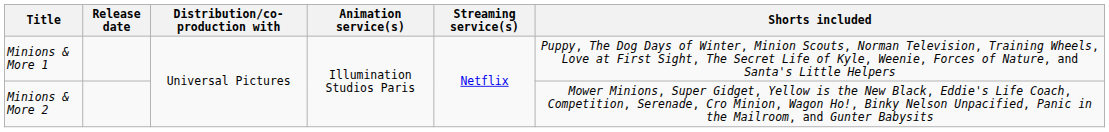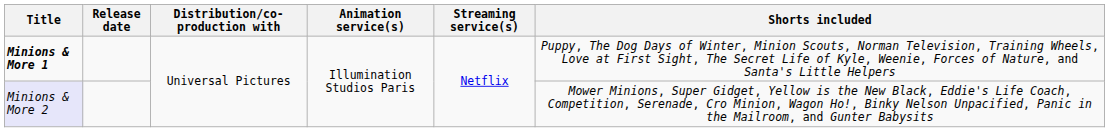Minions & More 1 | Title: normal -> bold
Minions & More 2 | Title: no background -> lavender background
